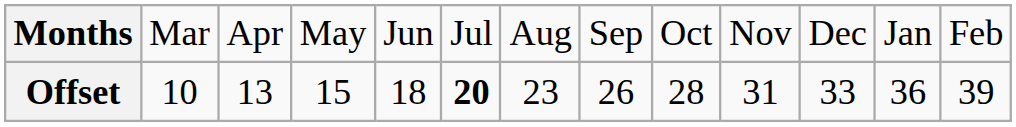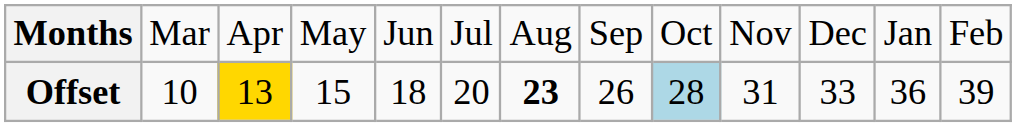Offset | column 3: no background -> gold background
Offset | column 6: bold -> normal
Offset | column 7: normal -> bold
Offset | column 9: no background -> lightblue background
